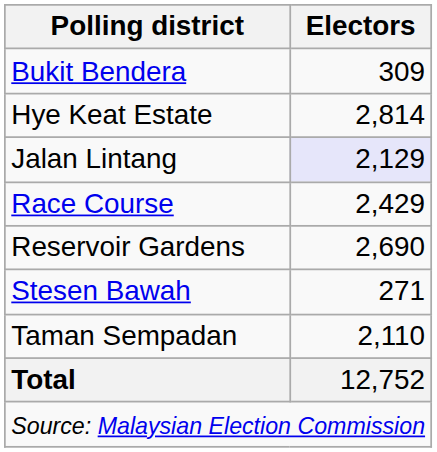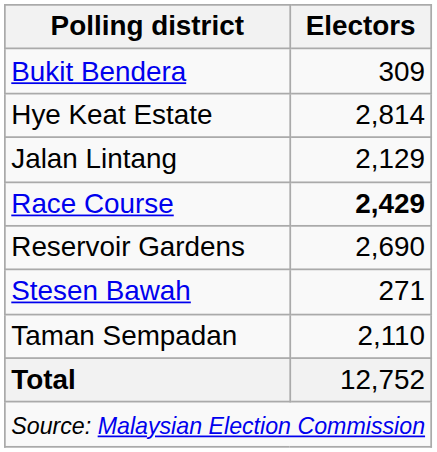Jalan Lintang | Electors: lavender background -> no background
Race Course | Electors: normal -> bold
